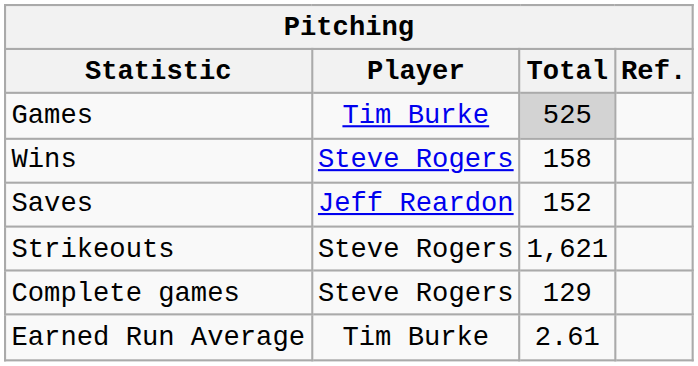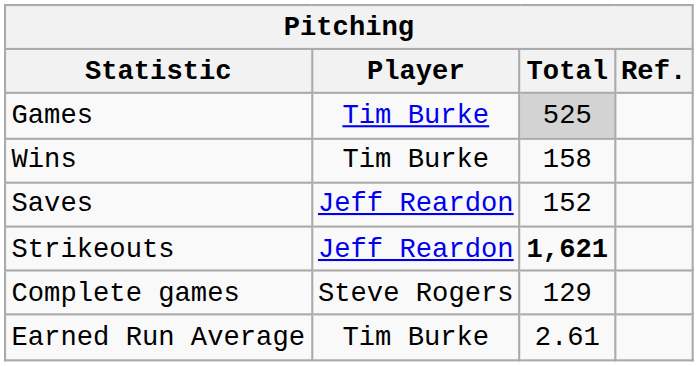Wins | Player: Steve Rogers -> Tim Burke
Strikeouts | Player: Steve Rogers -> Jeff Reardon
Strikeouts | Total: normal -> bold
